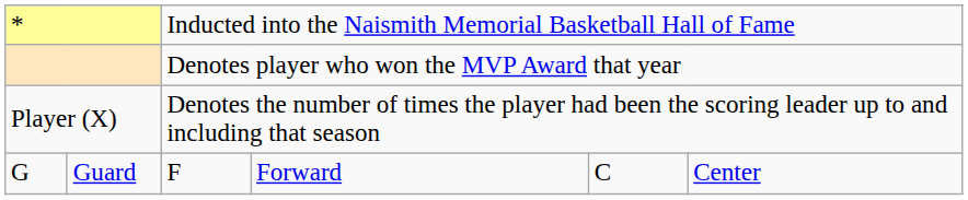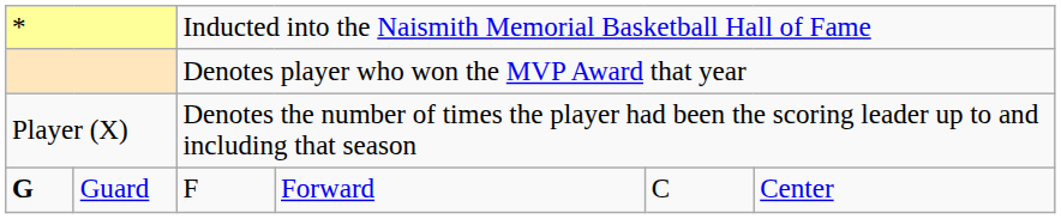Guard | column 1: normal -> bold
